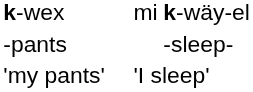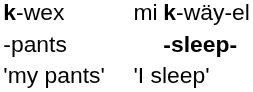-pants | column 3: normal -> bold
